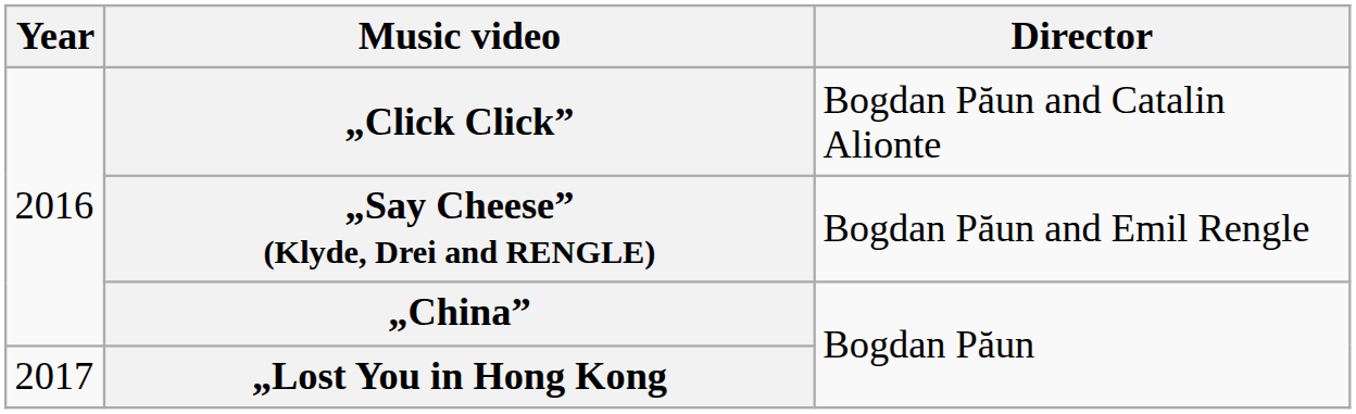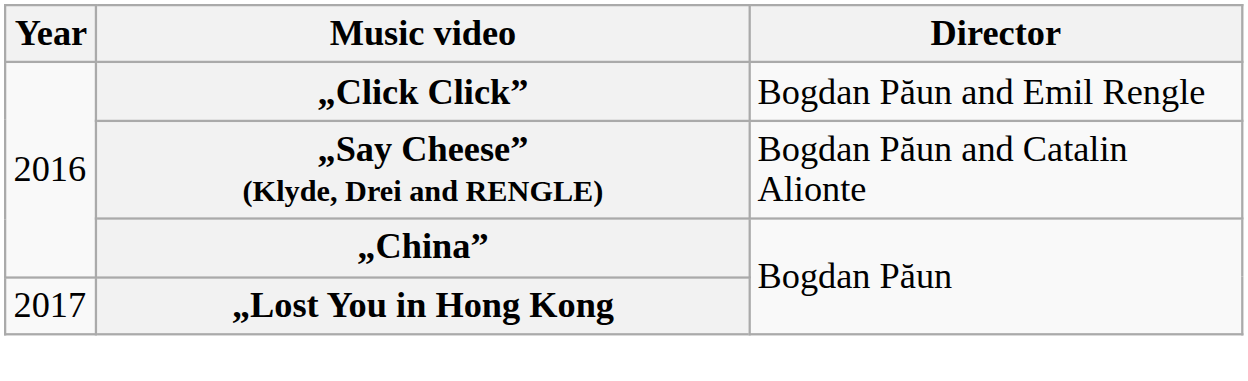„Click Click” | Director: Bogdan Păun and Catalin Alionte -> Bogdan Păun and Emil Rengle
„Say Cheese” (Klyde, Drei and RENGLE) | Director: Bogdan Păun and Emil Rengle -> Bogdan Păun and Catalin Alionte
